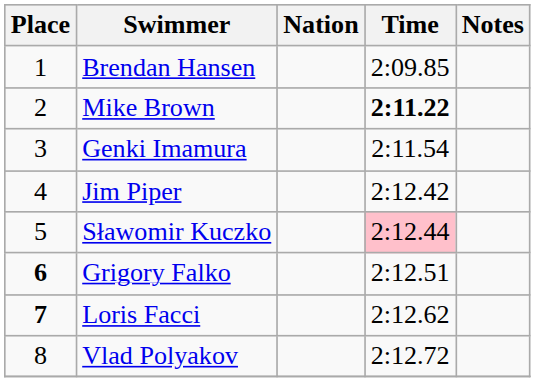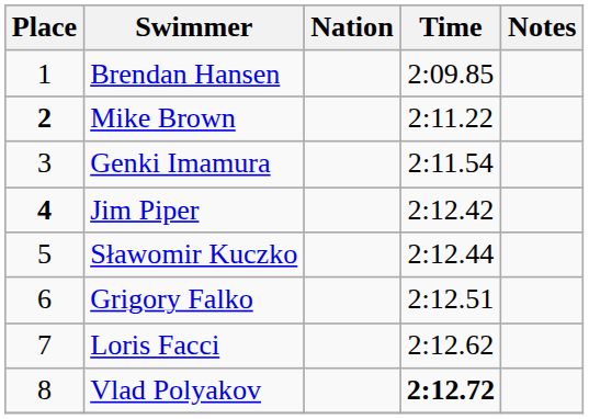Mike Brown | Place: normal -> bold
Mike Brown | Time: bold -> normal
Jim Piper | Place: normal -> bold
Sławomir Kuczko | Time: pink background -> no background
Grigory Falko | Place: bold -> normal
Loris Facci | Place: bold -> normal
Vlad Polyakov | Time: normal -> bold
